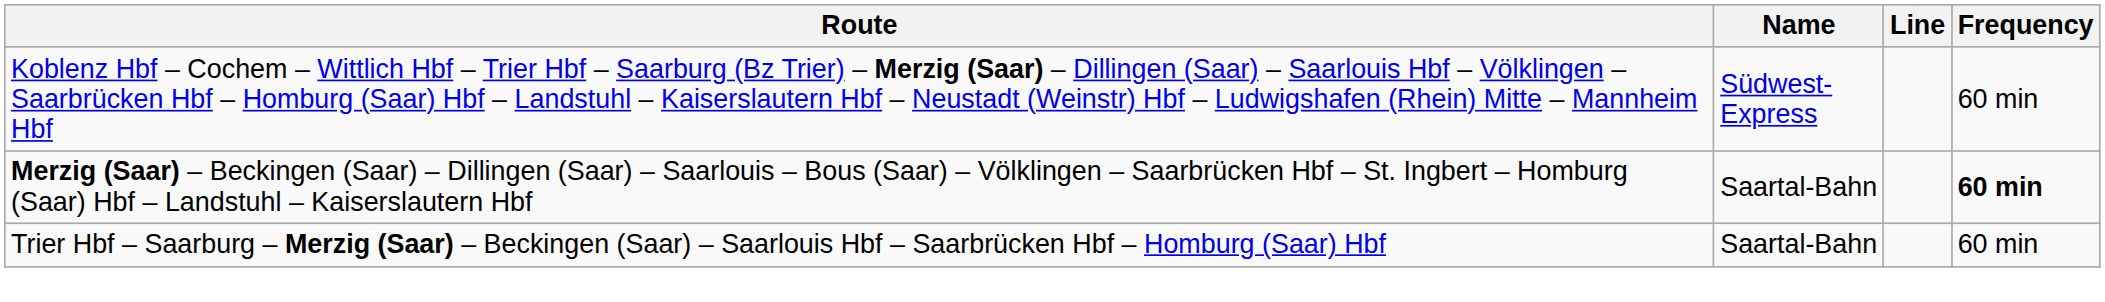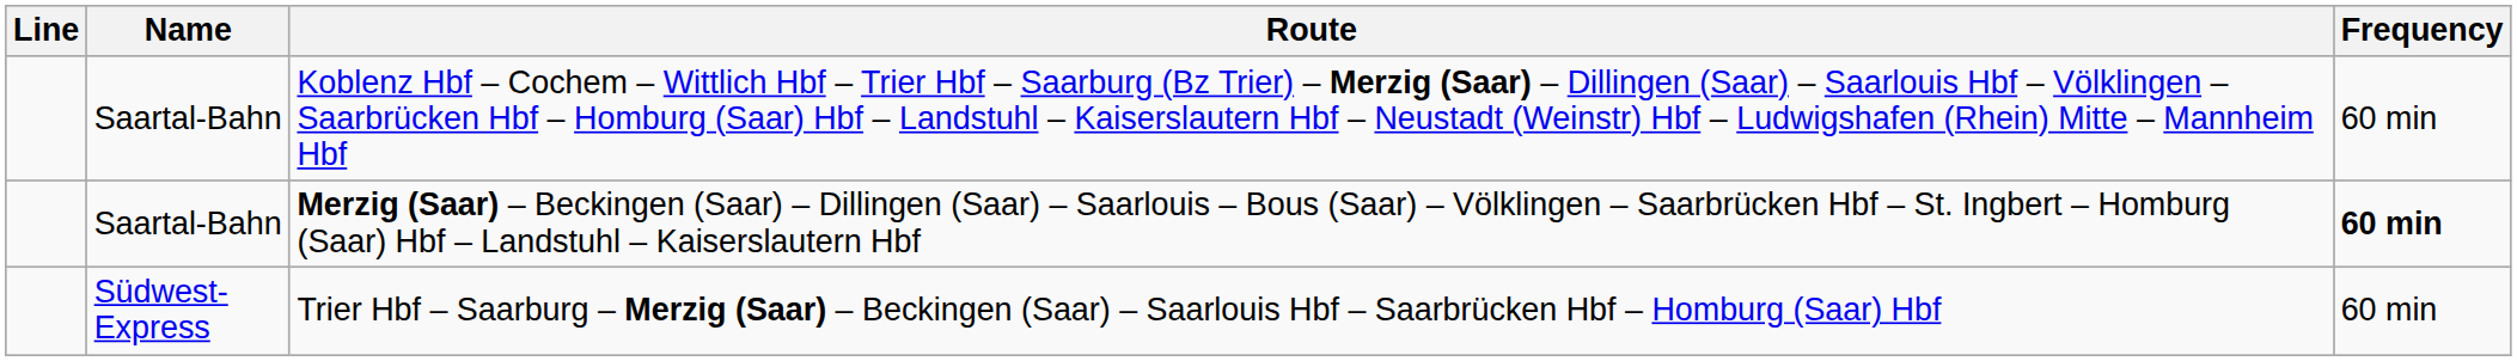columns swapped: Line <-> Route
row 2 | Name: Südwest-Express -> Saartal-Bahn
row 4 | Name: Saartal-Bahn -> Südwest-Express
